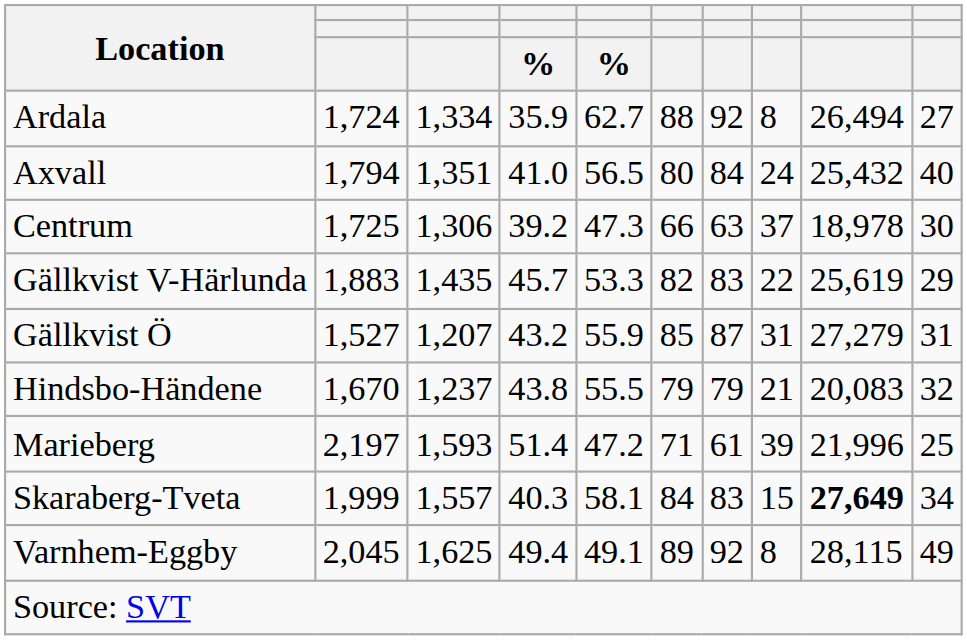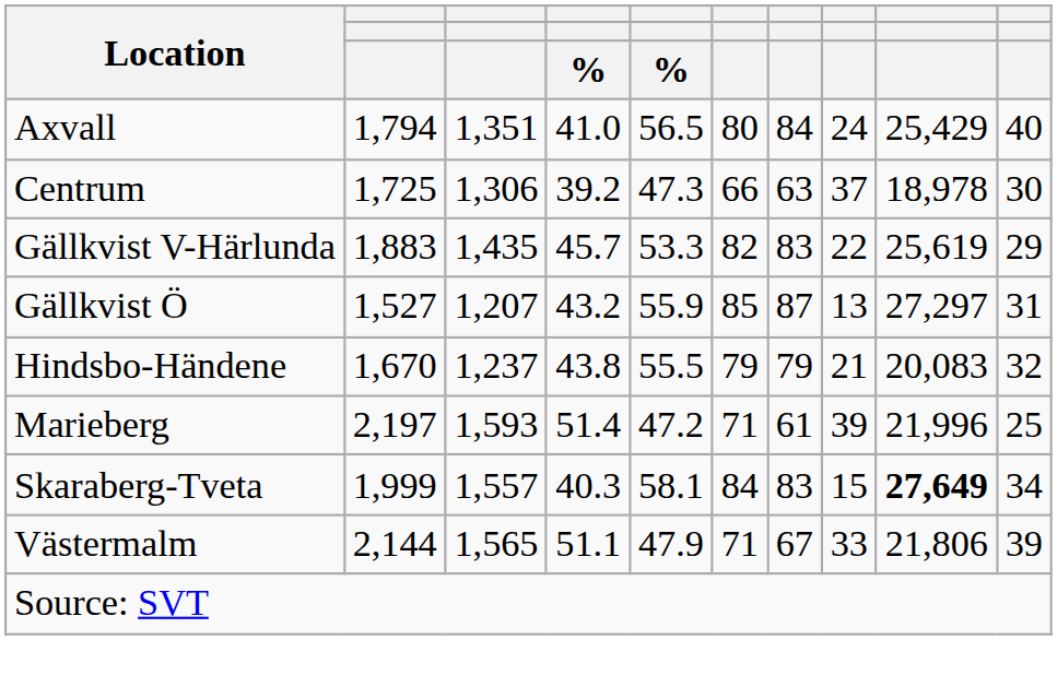- row: Ardala | 1,724 | 1,334 | 35.9 | 62.7 | 88 | 92 | 8 | 26,494 | 27
Axvall | column 9: 25,432 -> 25,429
Gällkvist Ö | column 8: 31 -> 13
Gällkvist Ö | column 9: 27,279 -> 27,297
- row: Varnhem-Eggby | 2,045 | 1,625 | 49.4 | 49.1 | 89 | 92 | 8 | 28,115 | 49
+ row: Västermalm | 2,144 | 1,565 | 51.1 | 47.9 | 71 | 67 | 33 | 21,806 | 39
